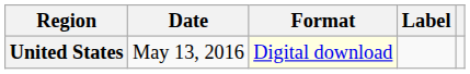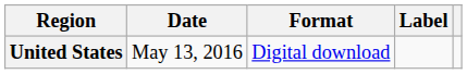United States | Format: lightyellow background -> no background
